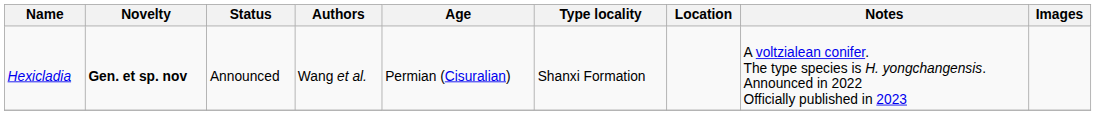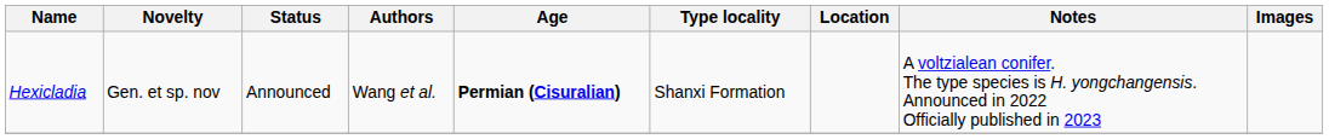Hexicladia | Novelty: bold -> normal
Hexicladia | Age: normal -> bold
